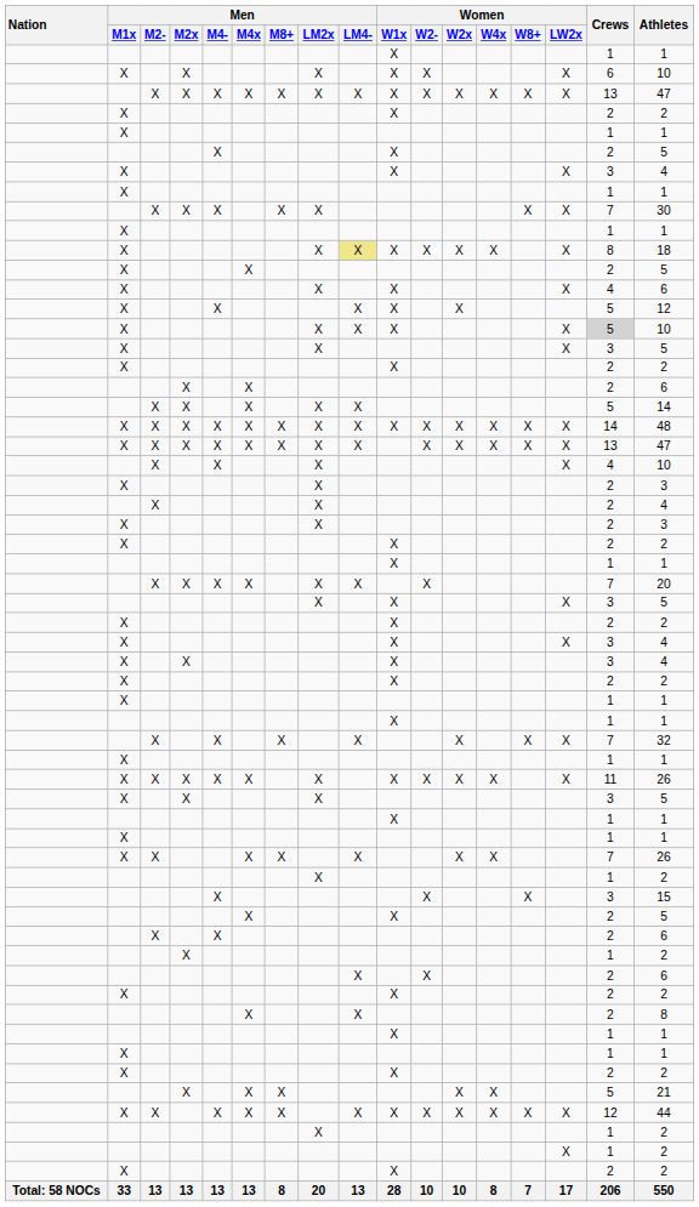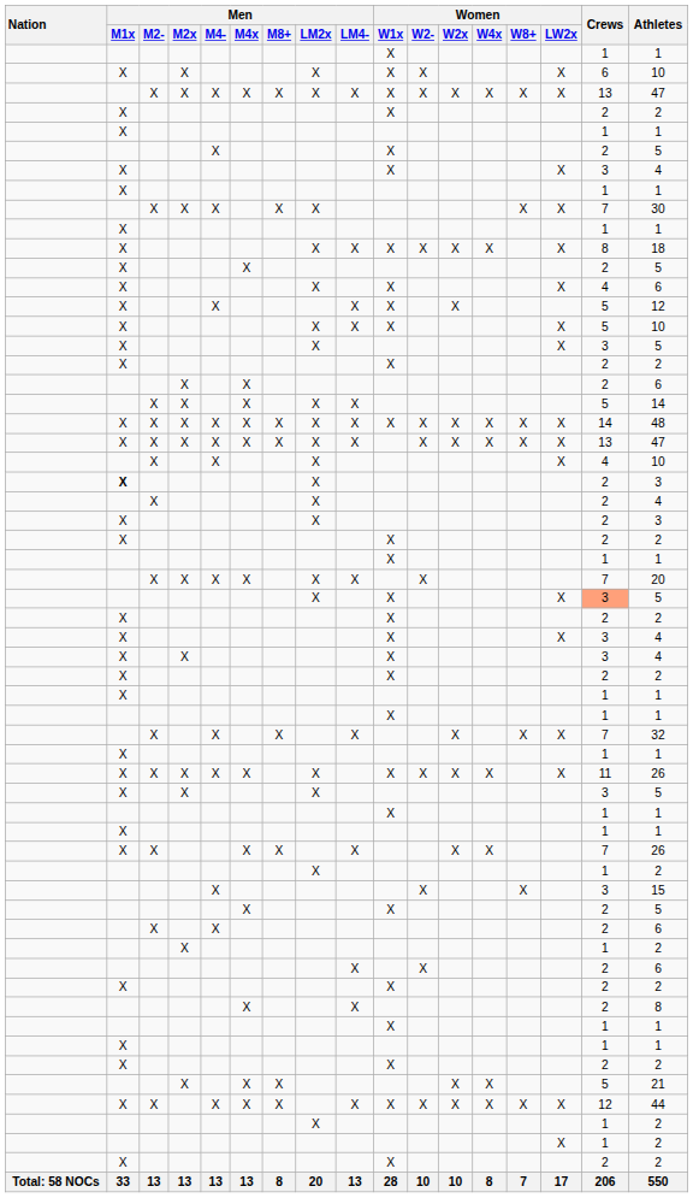row 13 | Men / LM4-: khaki background -> no background
row 17 | Crews: lightgrey background -> no background
row 25 | Men / M1x: normal -> bold
row 31 | Crews: no background -> lightsalmon background
